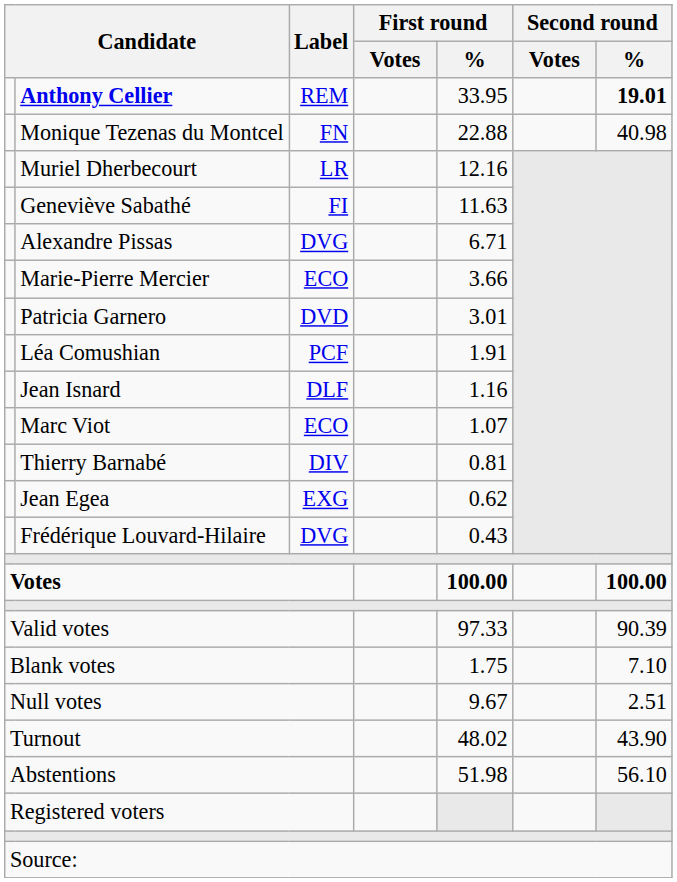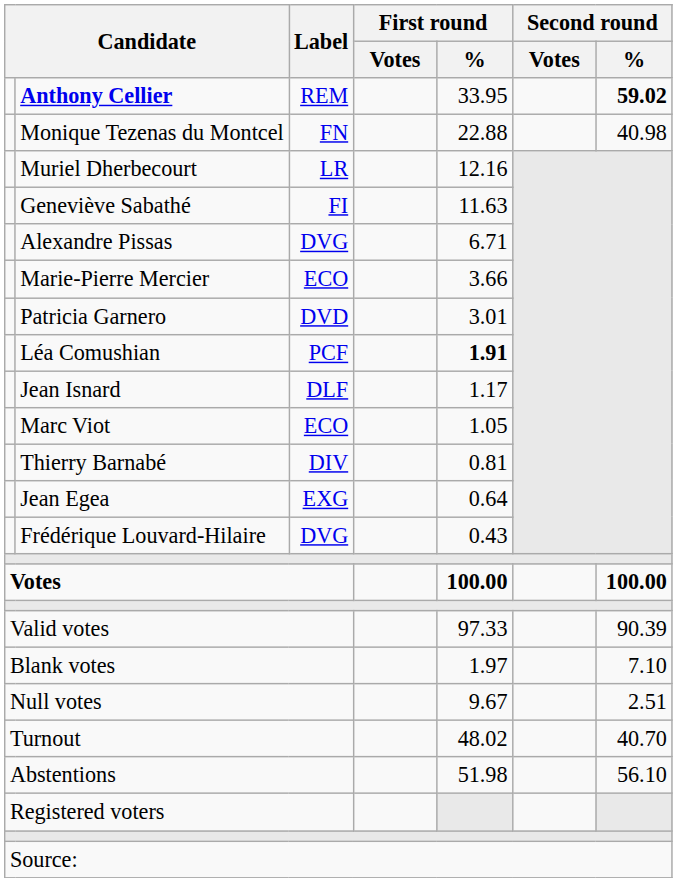Anthony Cellier | Second round / %: 19.01 -> 59.02
Léa Comushian | First round / %: normal -> bold
Jean Isnard | First round / %: 1.16 -> 1.17
Marc Viot | First round / %: 1.07 -> 1.05
Jean Egea | First round / %: 0.62 -> 0.64
Blank votes | First round / %: 1.75 -> 1.97
Turnout | Second round / %: 43.90 -> 40.70
